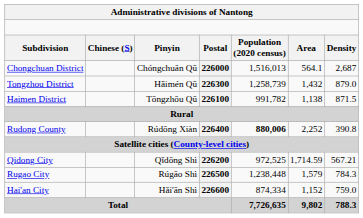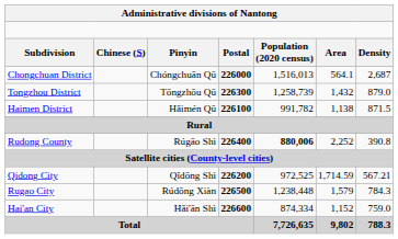Tongzhou District | column 3: Hǎimén Qū -> Tōngzhōu Qū
Haimen District | column 3: Tōngzhōu Qū -> Hǎimén Qū
Rudong County | column 3: Rúdōng Xiàn -> Rúgāo Shì
Rugao City | column 3: Rúgāo Shì -> Rúdōng Xiàn
